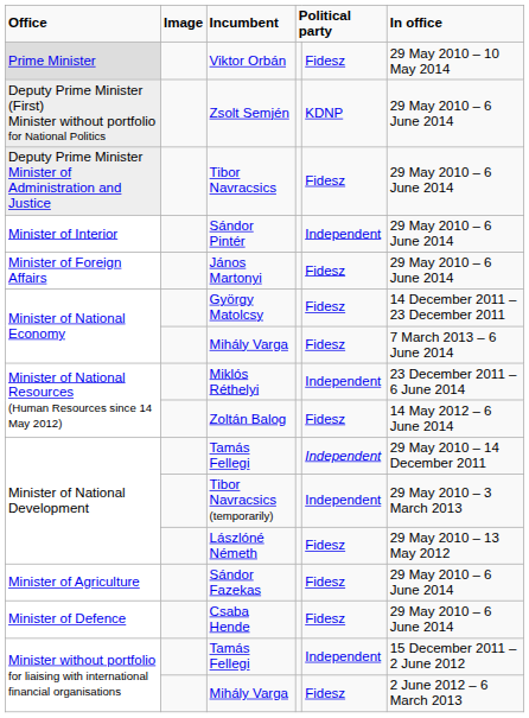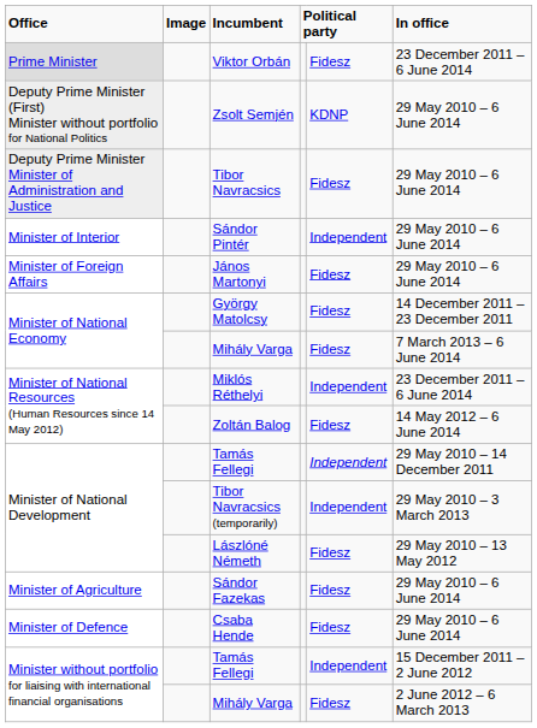Viktor Orbán | In office: 29 May 2010 – 10 May 2014 -> 23 December 2011 – 6 June 2014
